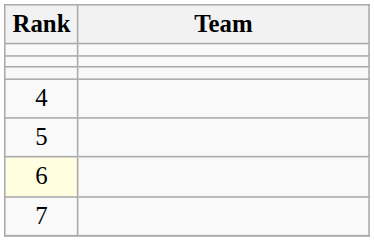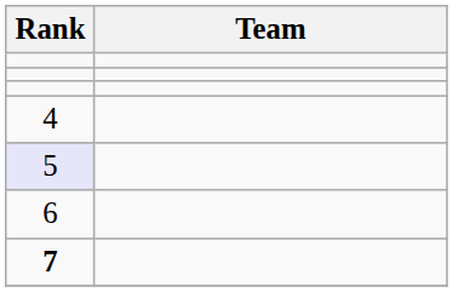row 6 | Rank: no background -> lavender background
row 7 | Rank: lightyellow background -> no background
row 8 | Rank: normal -> bold
